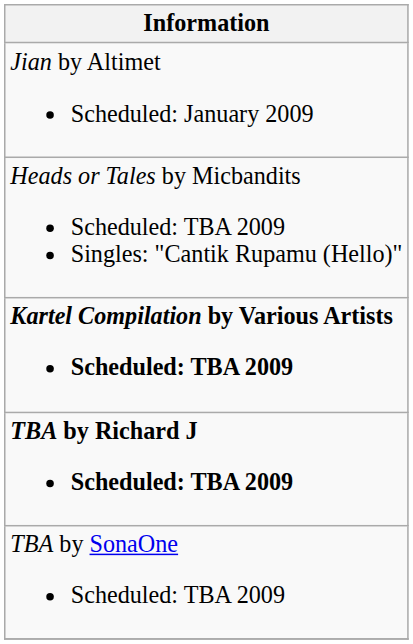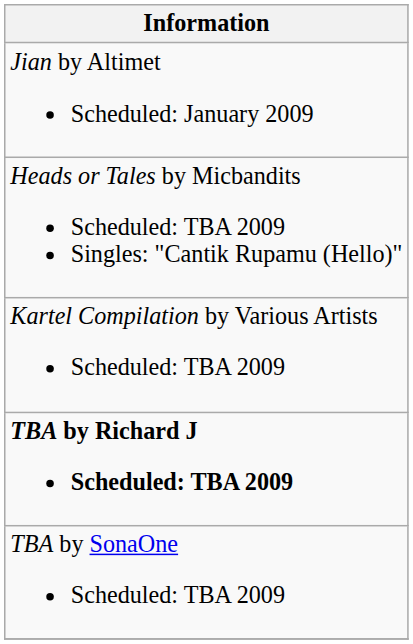row 4 | column 1: bold -> normal
